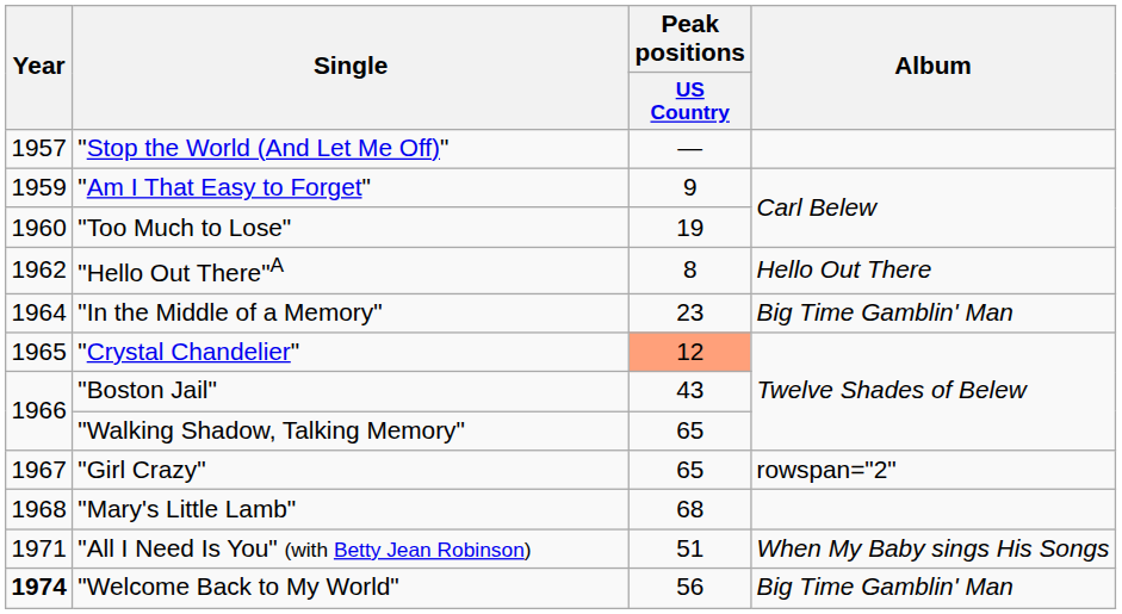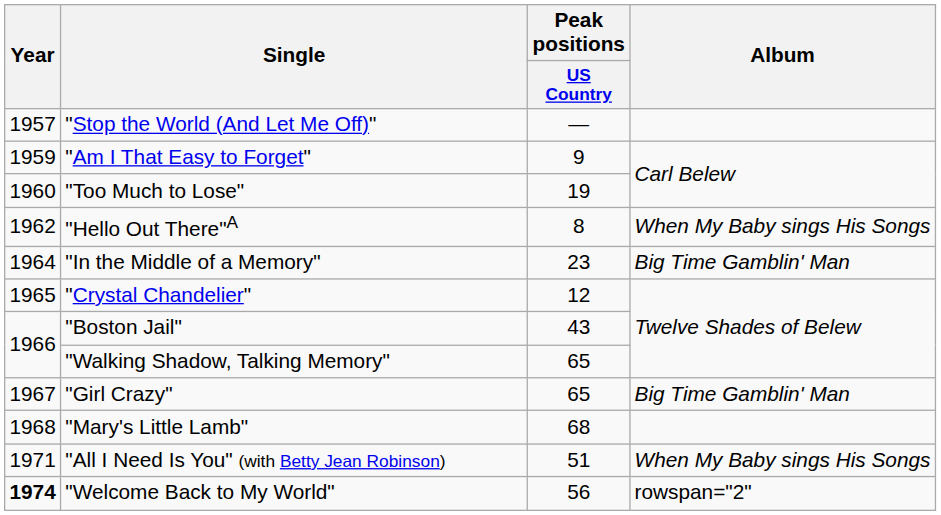"Hello Out There"A | Album: Hello Out There -> When My Baby sings His Songs
"Crystal Chandelier" | Peak positions / US Country: lightsalmon background -> no background
"Girl Crazy" | Album: rowspan="2" -> Big Time Gamblin' Man
"Welcome Back to My World" | Album: Big Time Gamblin' Man -> rowspan="2"
